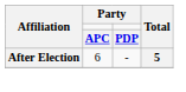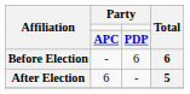+ row: Before Election | - | 6 | 6
